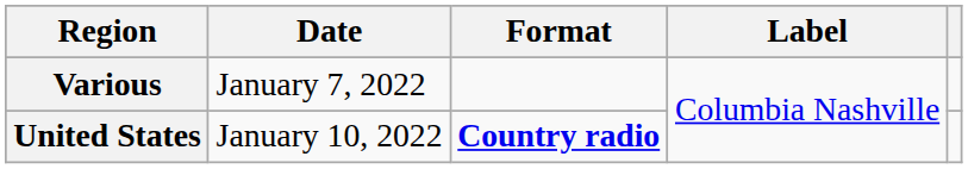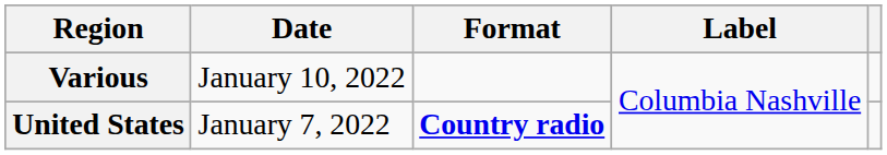Various | Date: January 7, 2022 -> January 10, 2022
United States | Date: January 10, 2022 -> January 7, 2022
